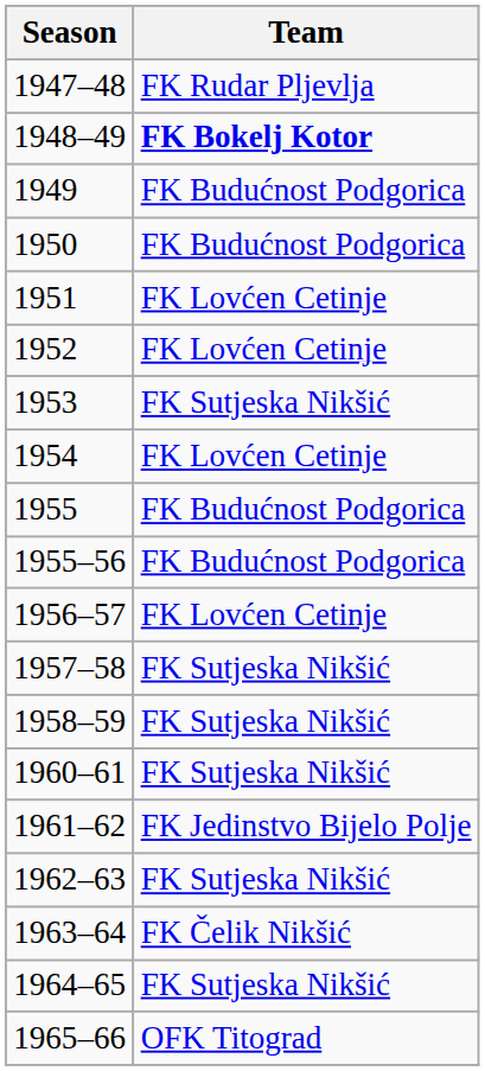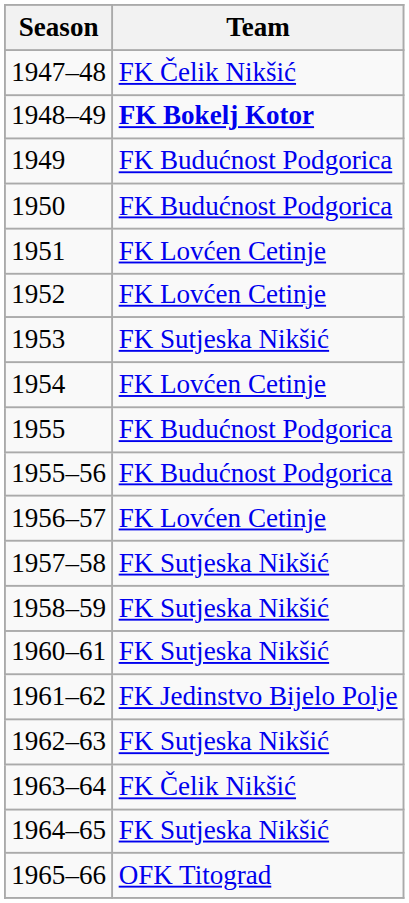1947–48 | Team: FK Rudar Pljevlja -> FK Čelik Nikšić
